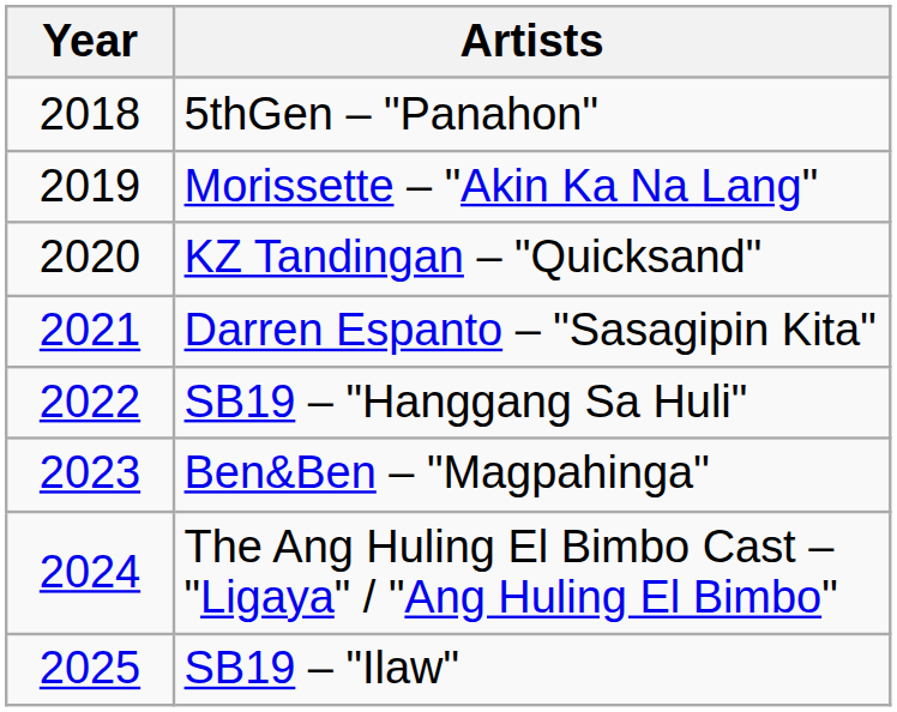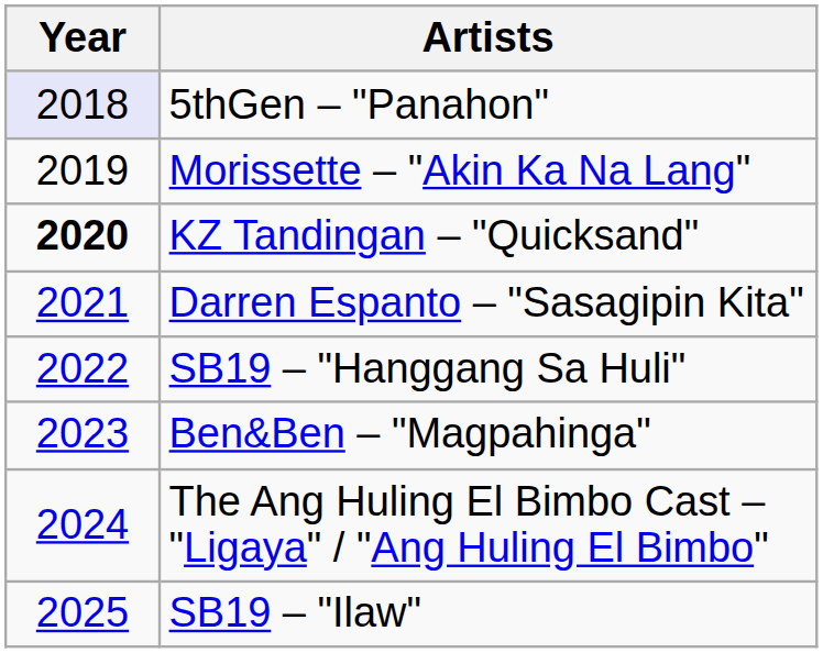5thGen – "Panahon" | Year: no background -> lavender background
KZ Tandingan – "Quicksand" | Year: normal -> bold
